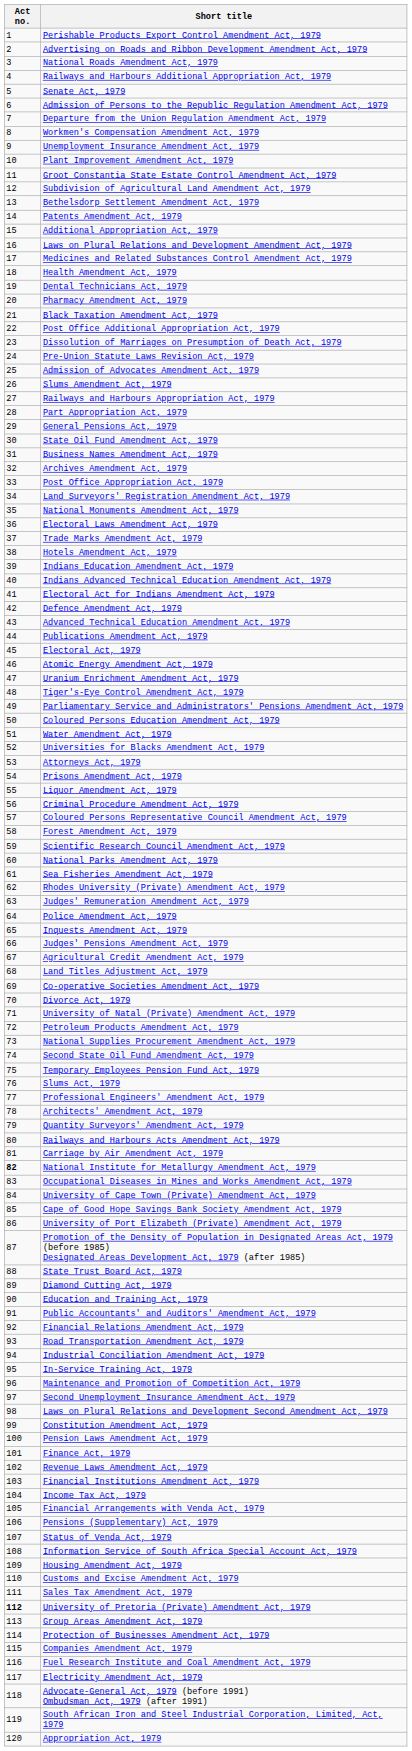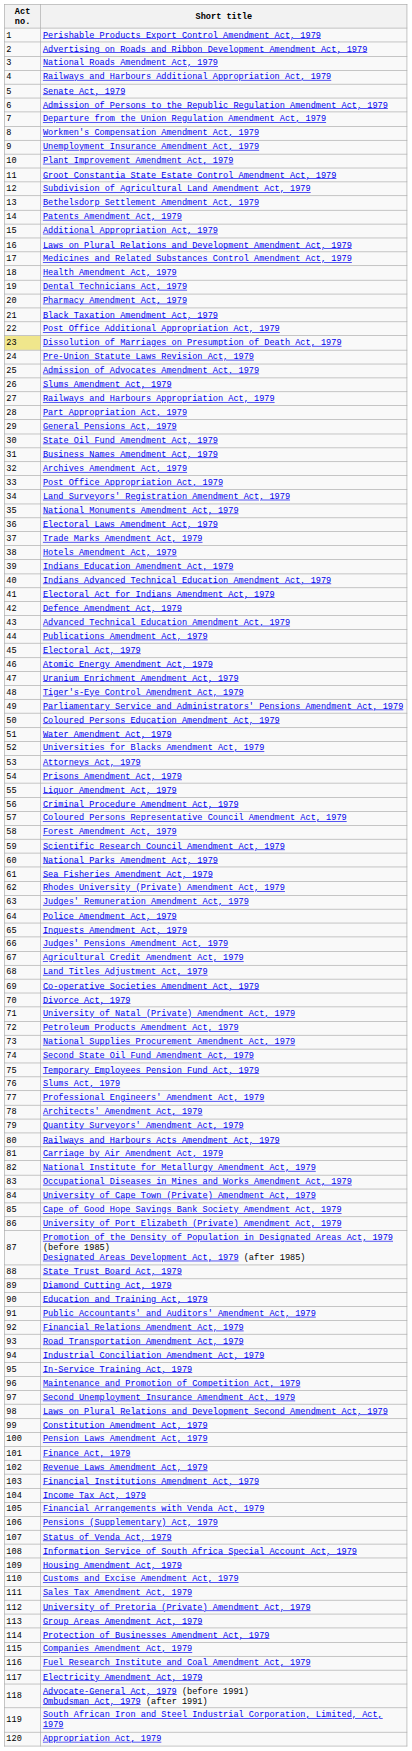Dissolution of Marriages on Presumption of Death Act, 1979 | Act no.: no background -> khaki background
National Institute for Metallurgy Amendment Act, 1979 | Act no.: bold -> normal
University of Pretoria (Private) Amendment Act, 1979 | Act no.: bold -> normal
